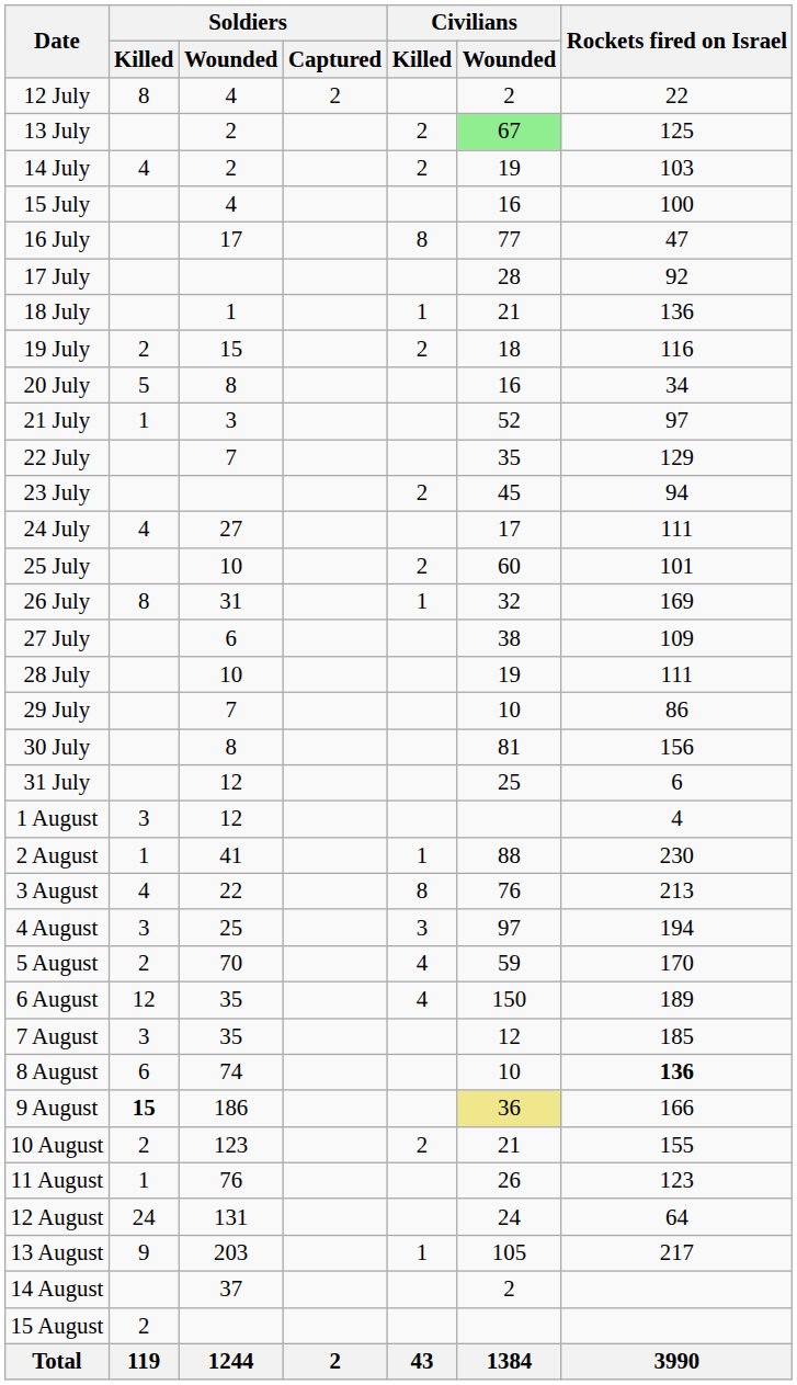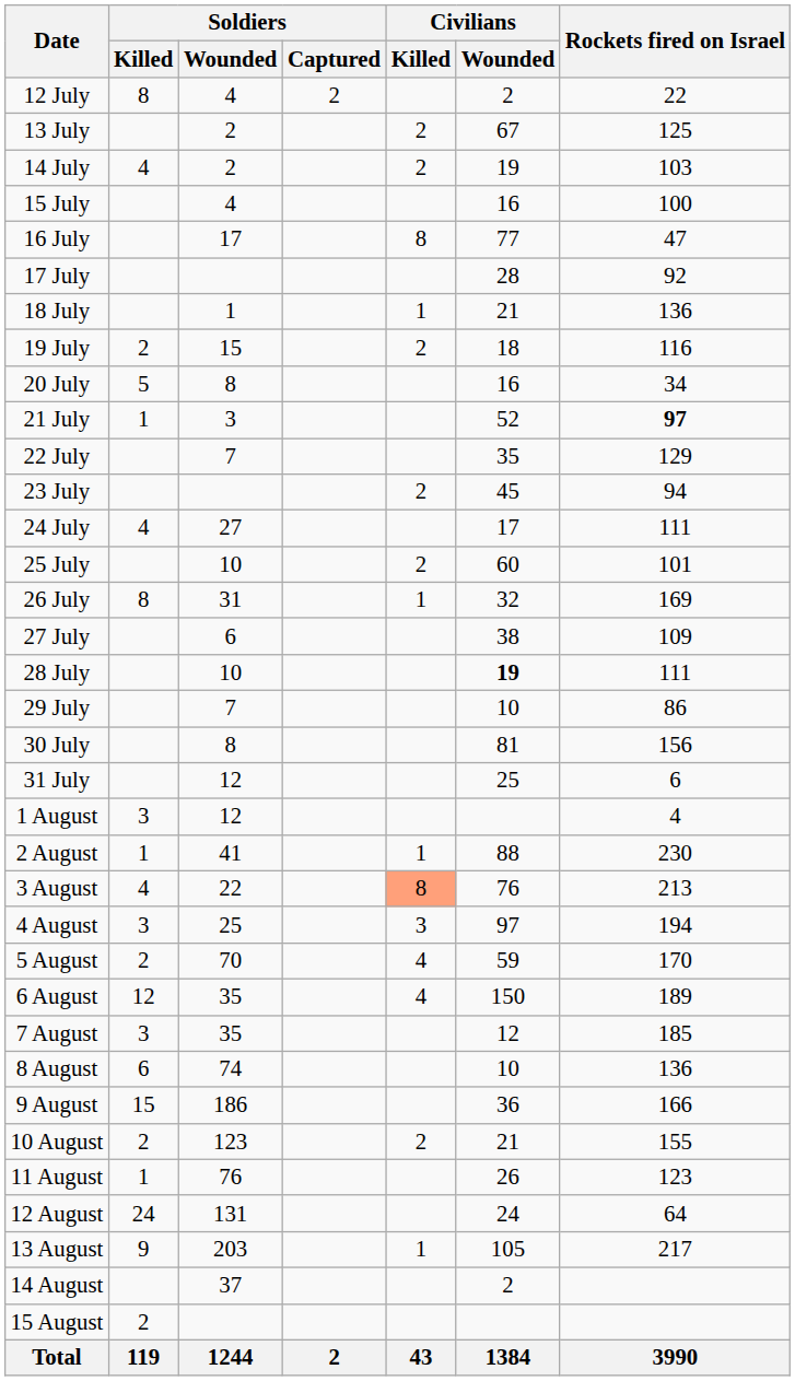13 July | Civilians / Wounded: lightgreen background -> no background
21 July | column 7: normal -> bold
28 July | Civilians / Wounded: normal -> bold
3 August | Civilians / Killed: no background -> lightsalmon background
8 August | column 7: bold -> normal
9 August | Soldiers / Killed: bold -> normal
9 August | Civilians / Wounded: khaki background -> no background
